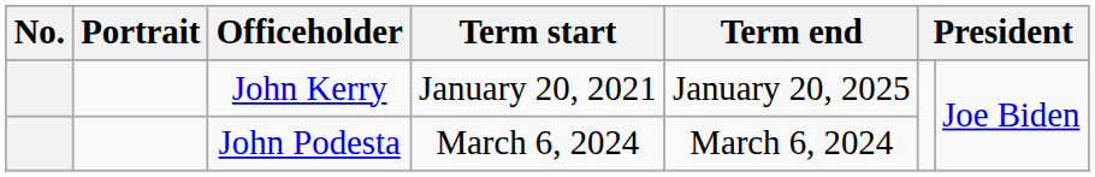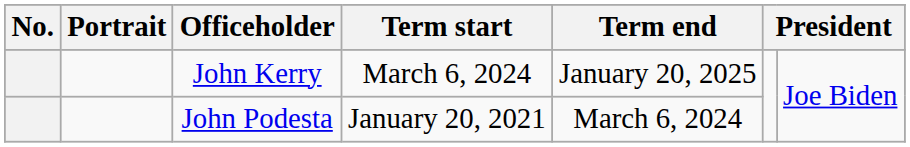John Kerry | Term start: January 20, 2021 -> March 6, 2024
John Podesta | Term start: March 6, 2024 -> January 20, 2021
